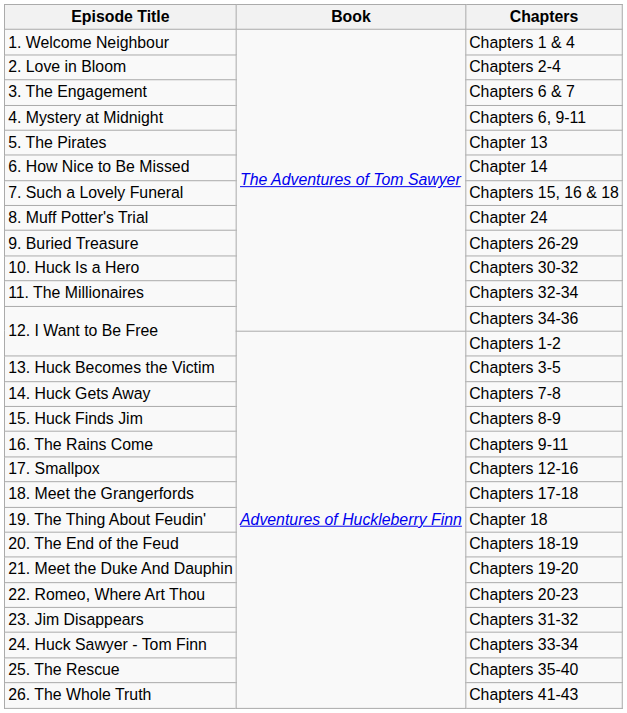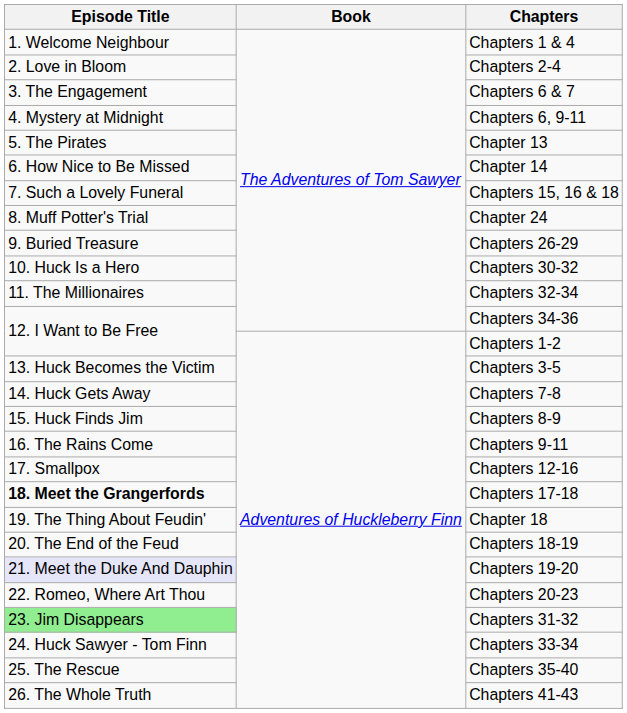Chapters 17-18 | Episode Title: normal -> bold
Chapters 19-20 | Episode Title: no background -> lavender background
Chapters 31-32 | Episode Title: no background -> lightgreen background
